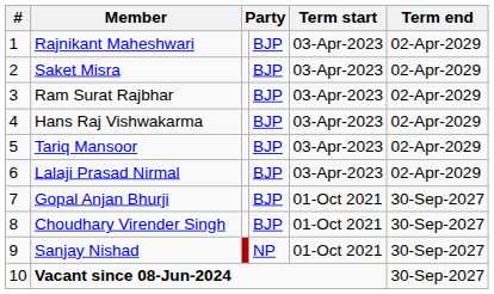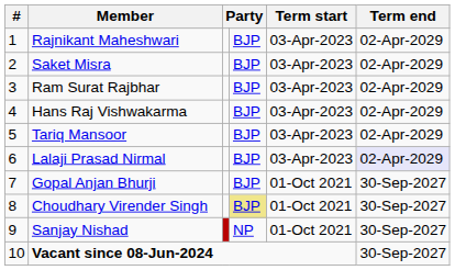Lalaji Prasad Nirmal | Term end: no background -> lavender background
Choudhary Virender Singh | column 4: no background -> khaki background
